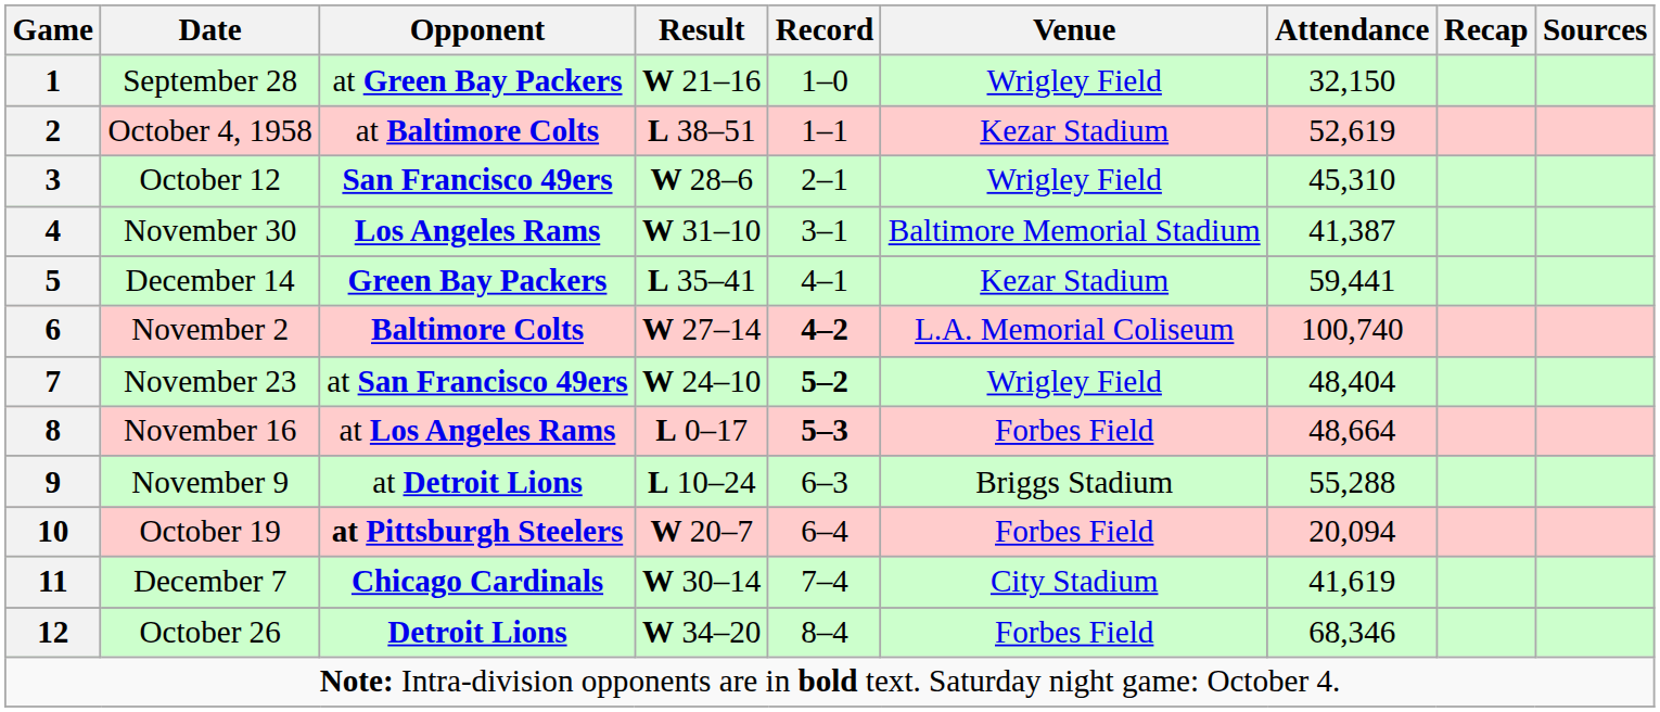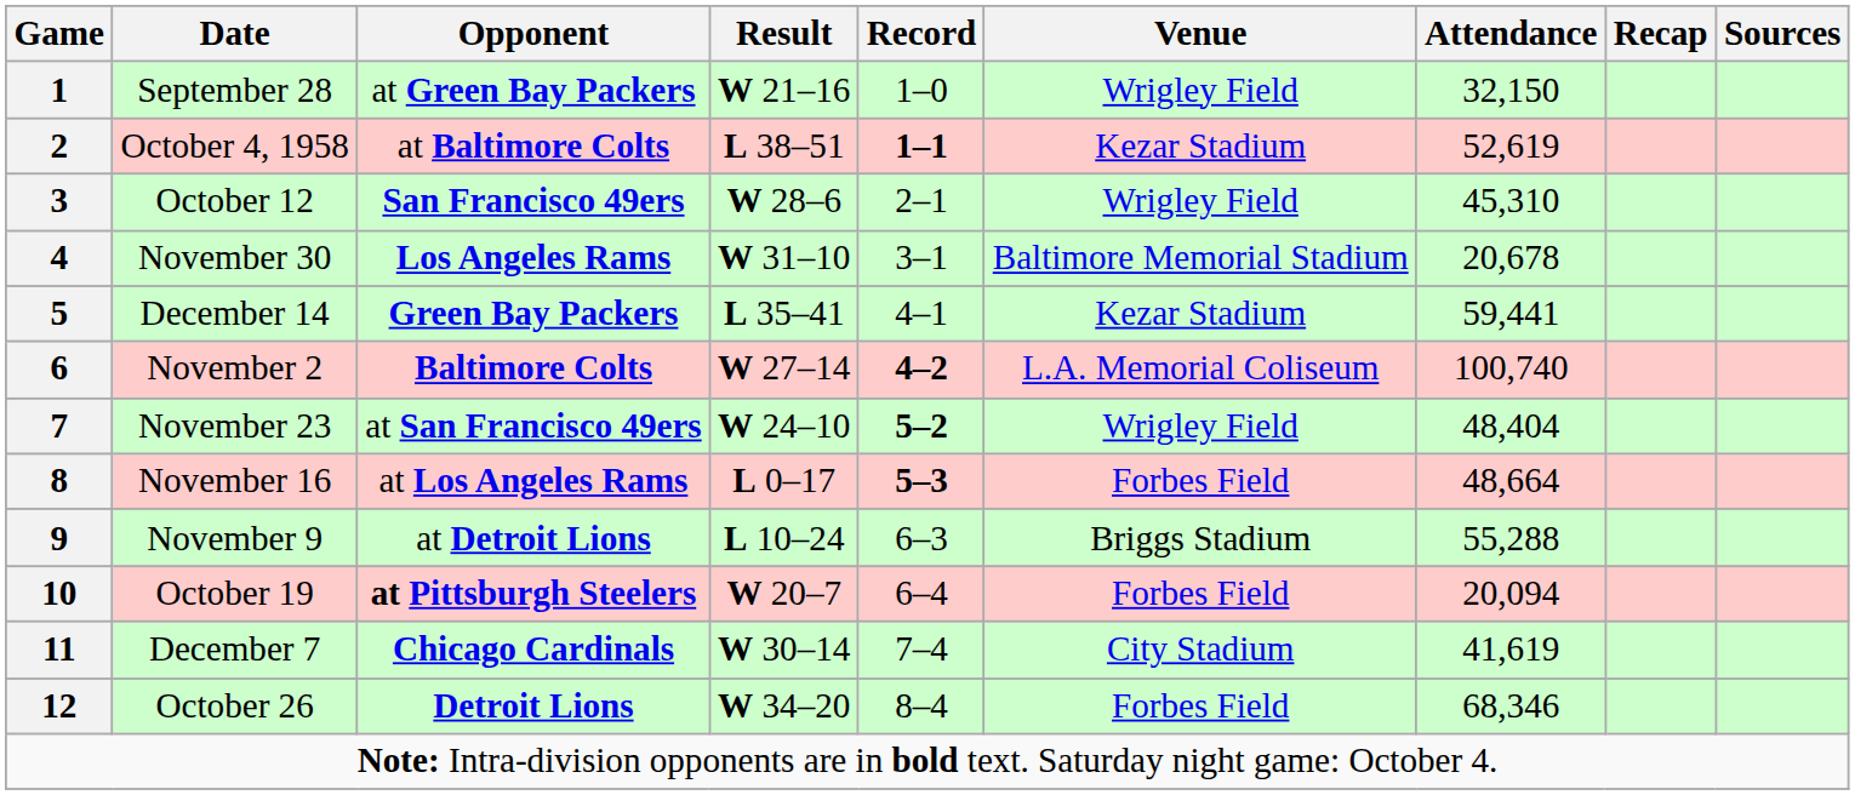2 | Record: normal -> bold
4 | Attendance: 41,387 -> 20,678
